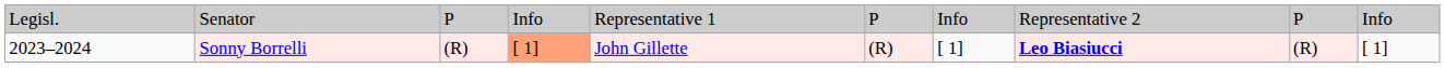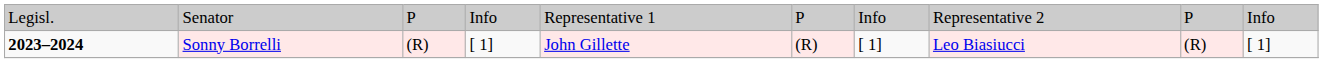Sonny Borrelli | column 1: normal -> bold
Sonny Borrelli | column 4: lightsalmon background -> no background
Sonny Borrelli | column 8: bold -> normal
